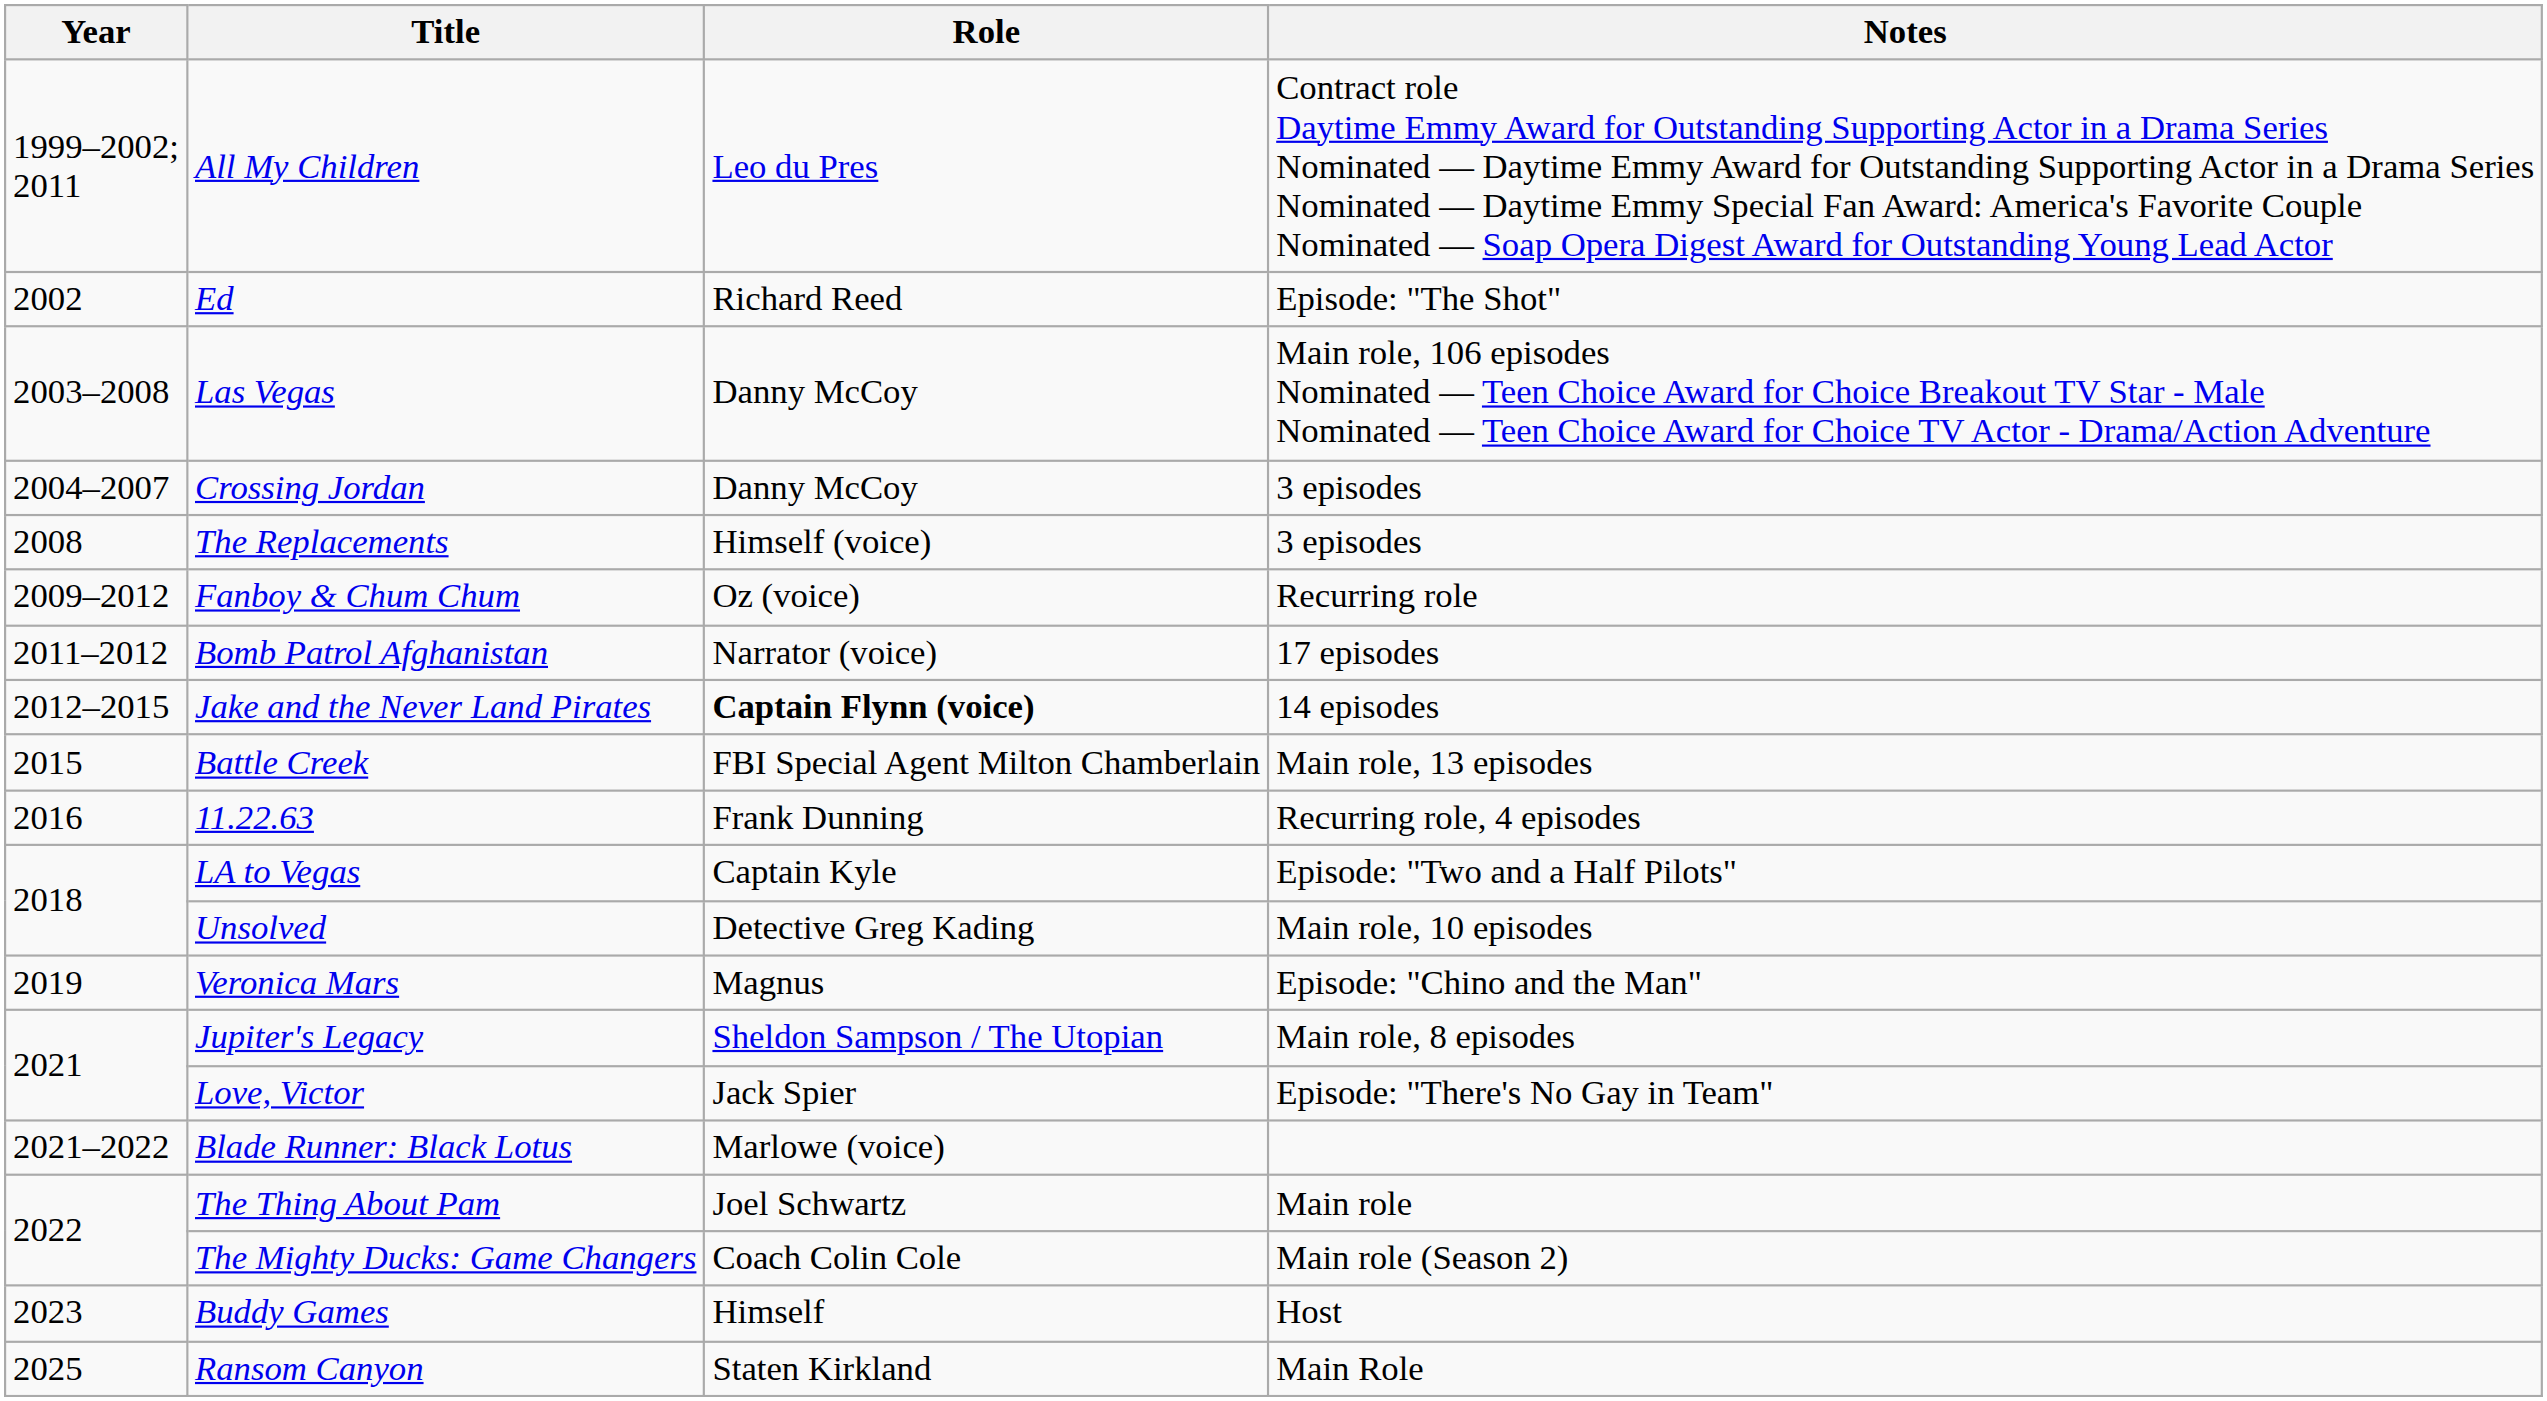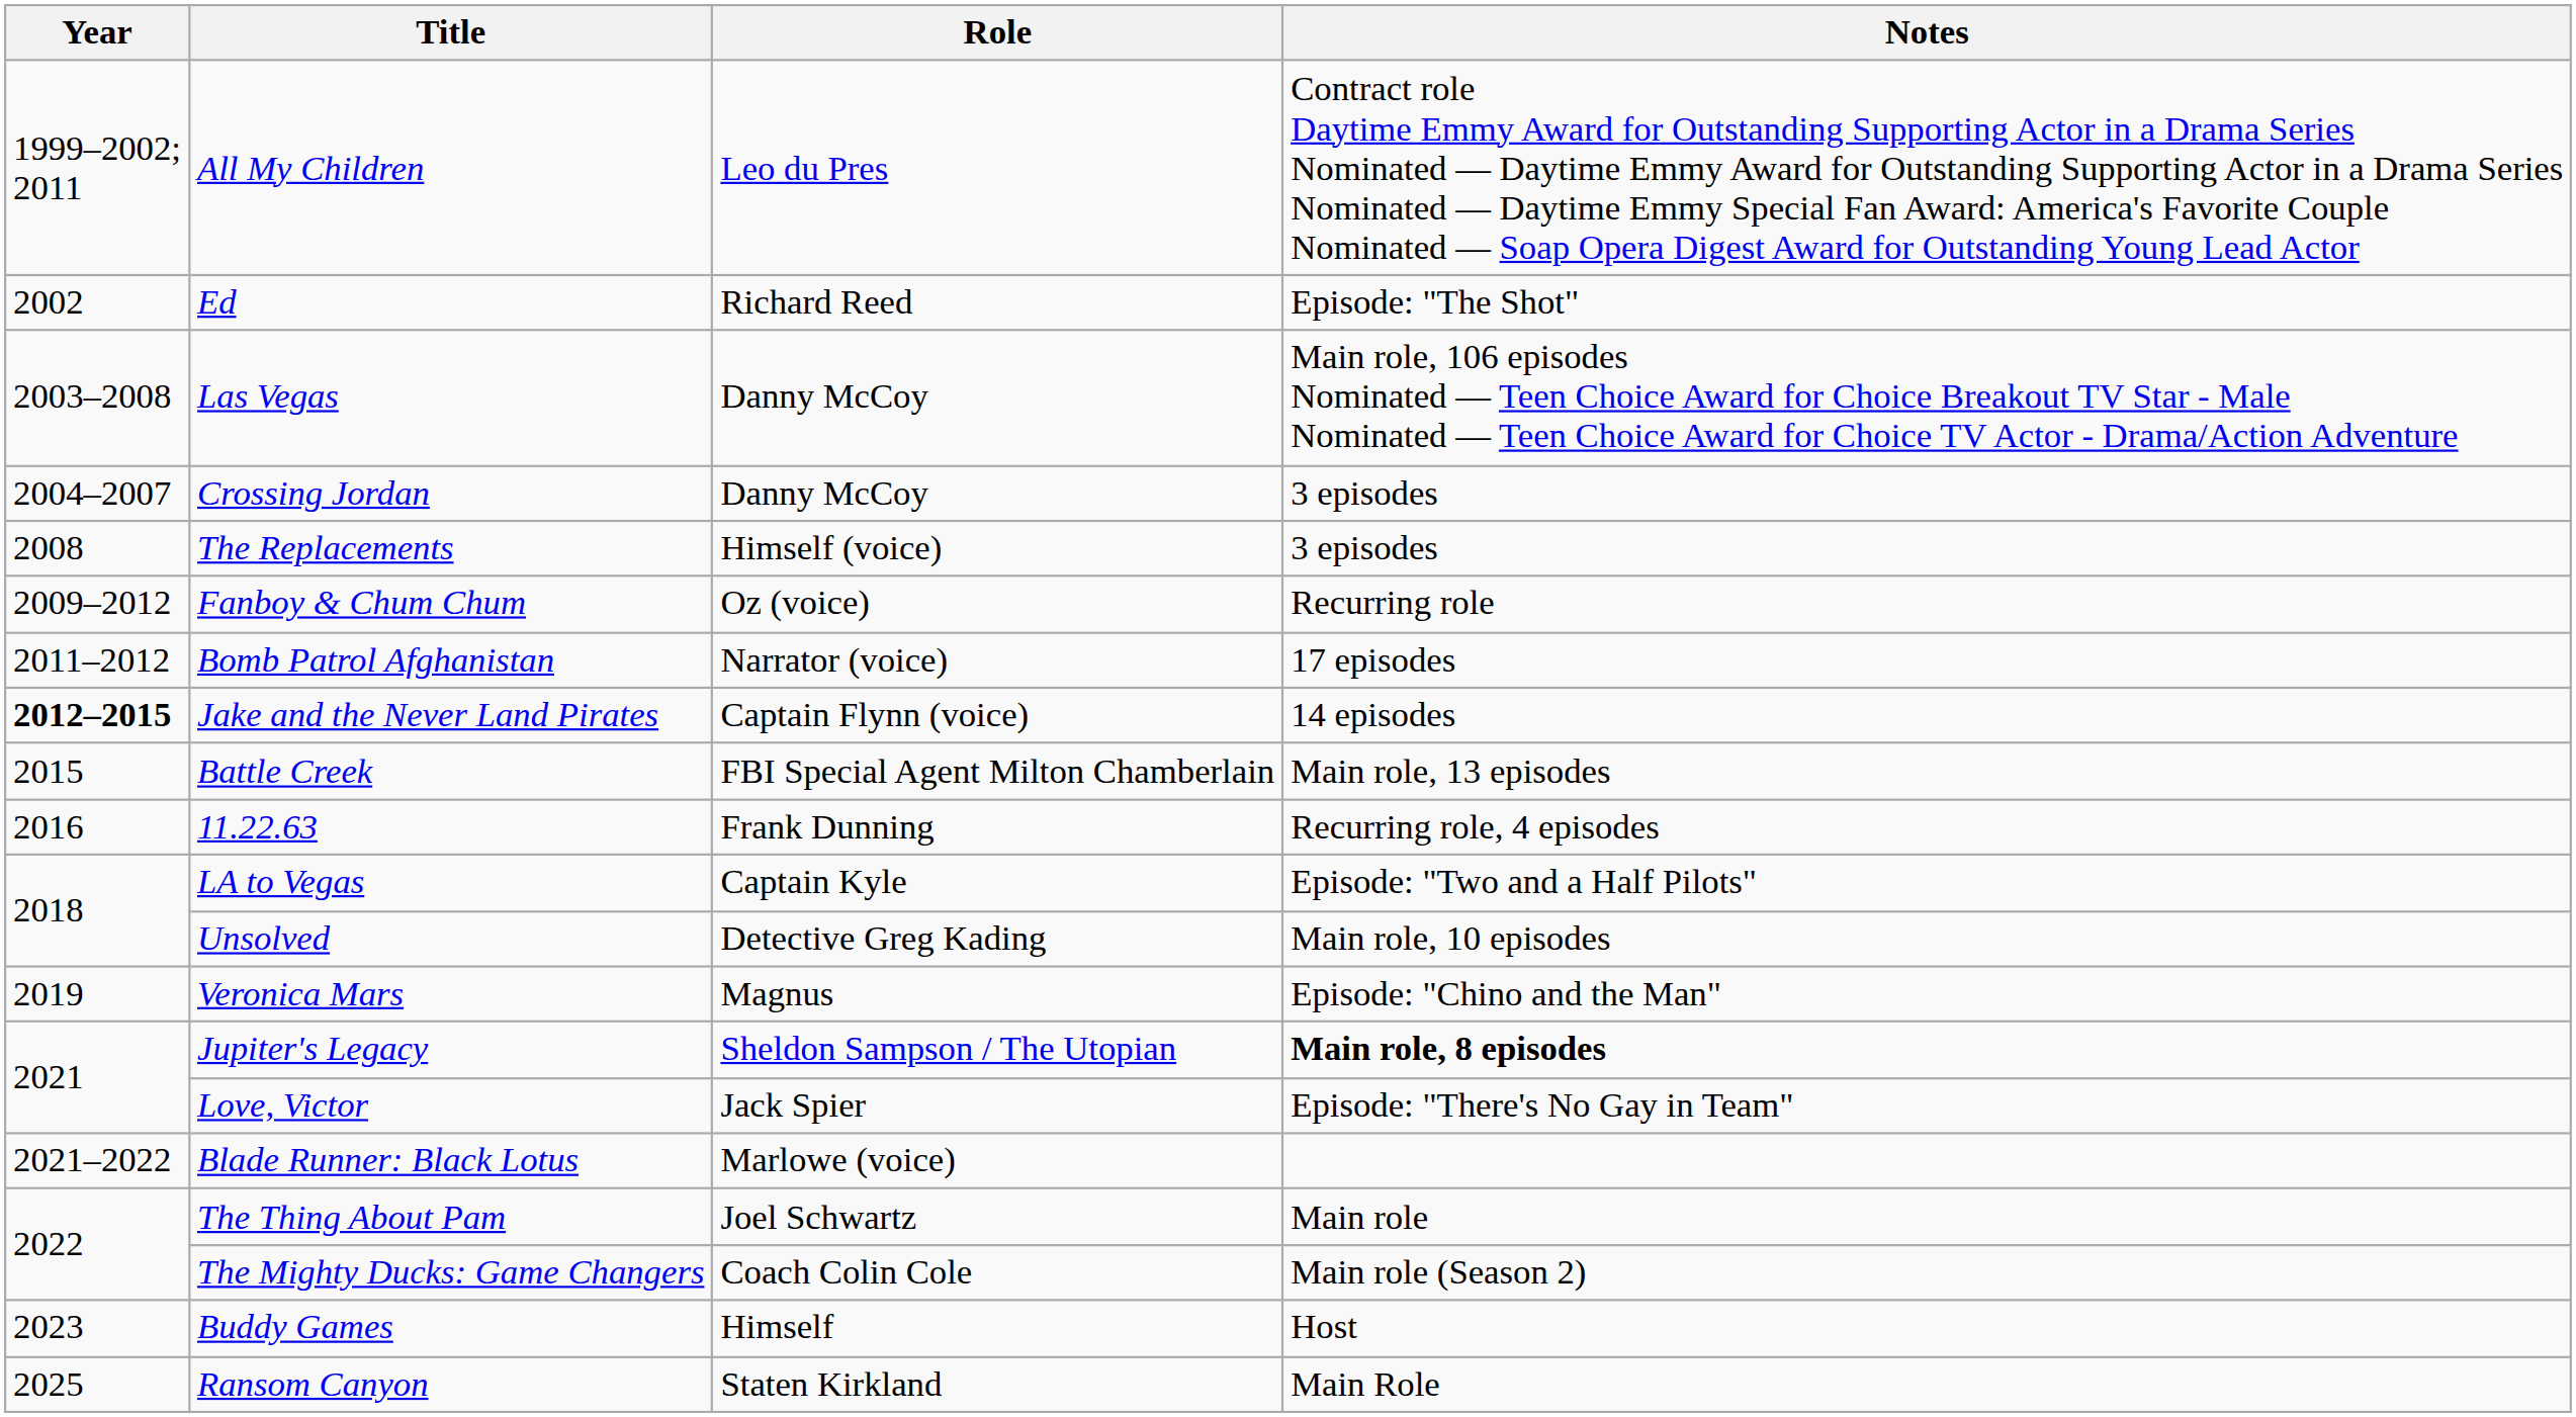Jake and the Never Land Pirates | Year: normal -> bold
Jake and the Never Land Pirates | Role: bold -> normal
Jupiter's Legacy | Notes: normal -> bold
